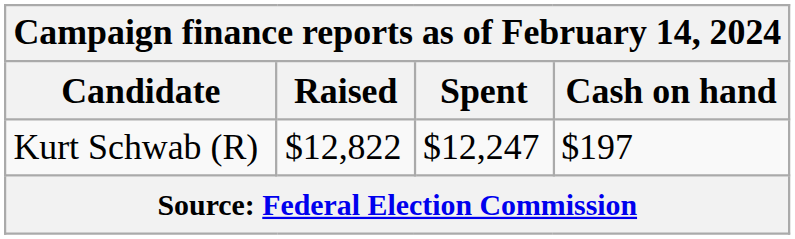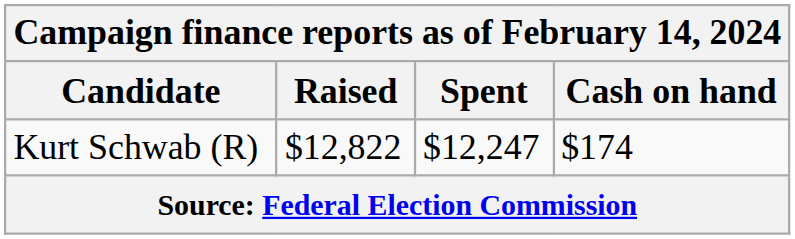Kurt Schwab (R) | Cash on hand: $197 -> $174
